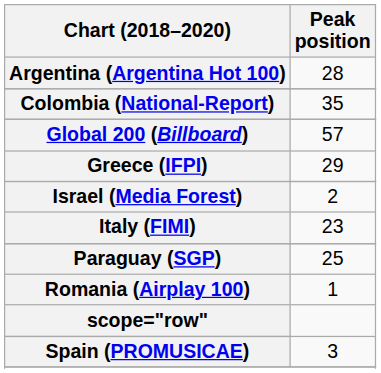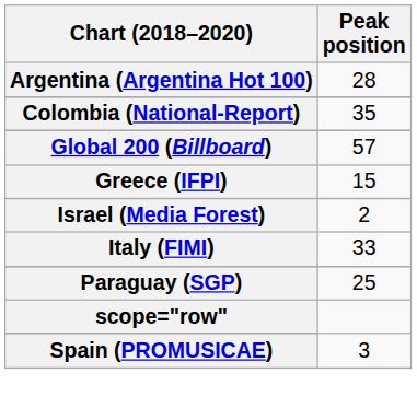Greece (IFPI) | Peak position: 29 -> 15
Italy (FIMI) | Peak position: 23 -> 33
- row: Romania (Airplay 100) | 1
